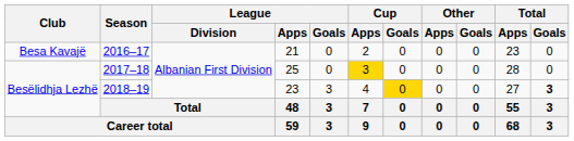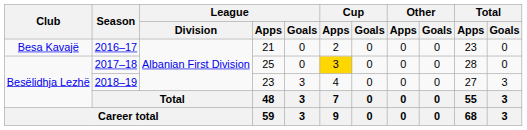2018–19 | Cup / Goals: gold background -> no background
2018–19 | Total / Goals: bold -> normal
